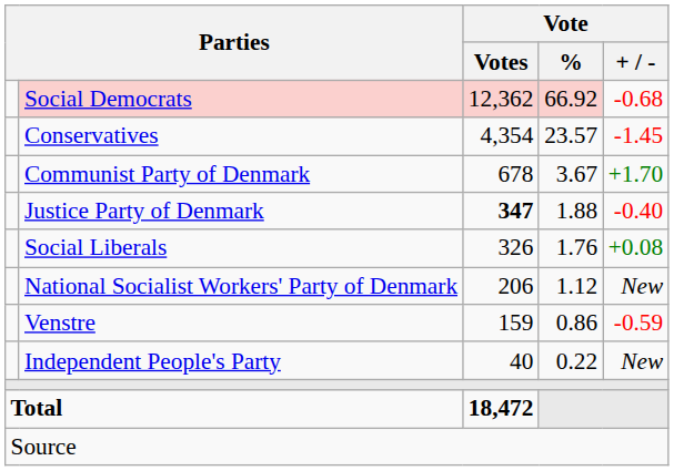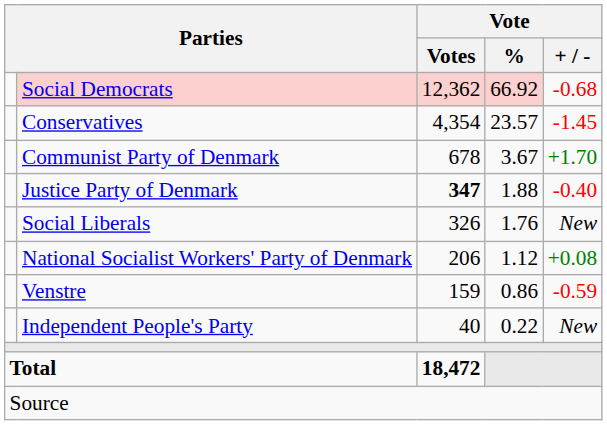Social Liberals | Vote / + / -: +0.08 -> New
National Socialist Workers' Party of Denmark | Vote / + / -: New -> +0.08
